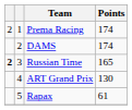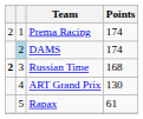DAMS | column 2: no background -> lightblue background
Russian Time | Points: 165 -> 168
